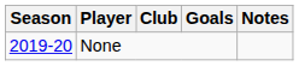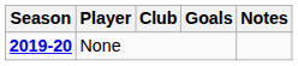None | Season: normal -> bold
